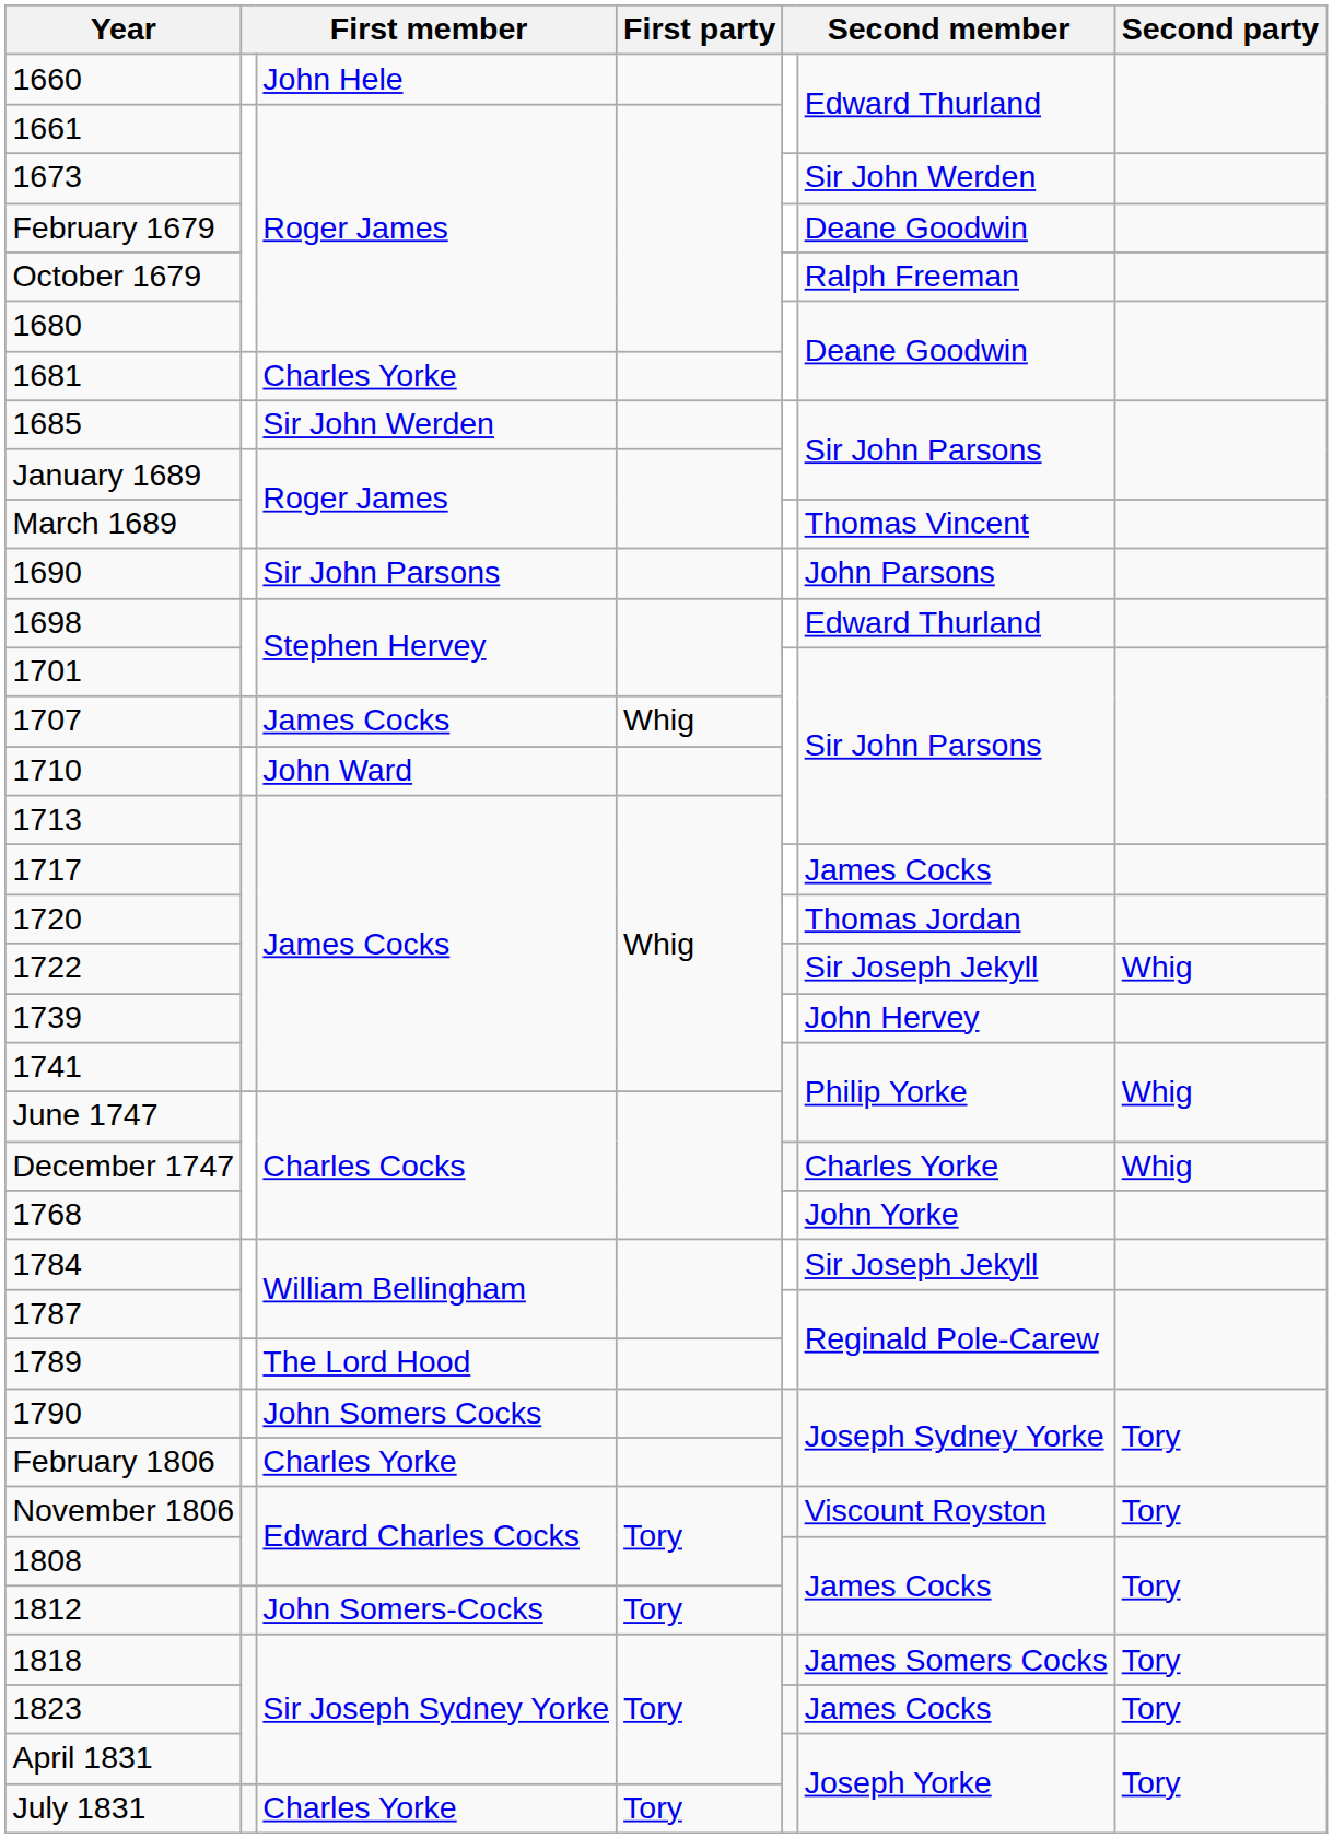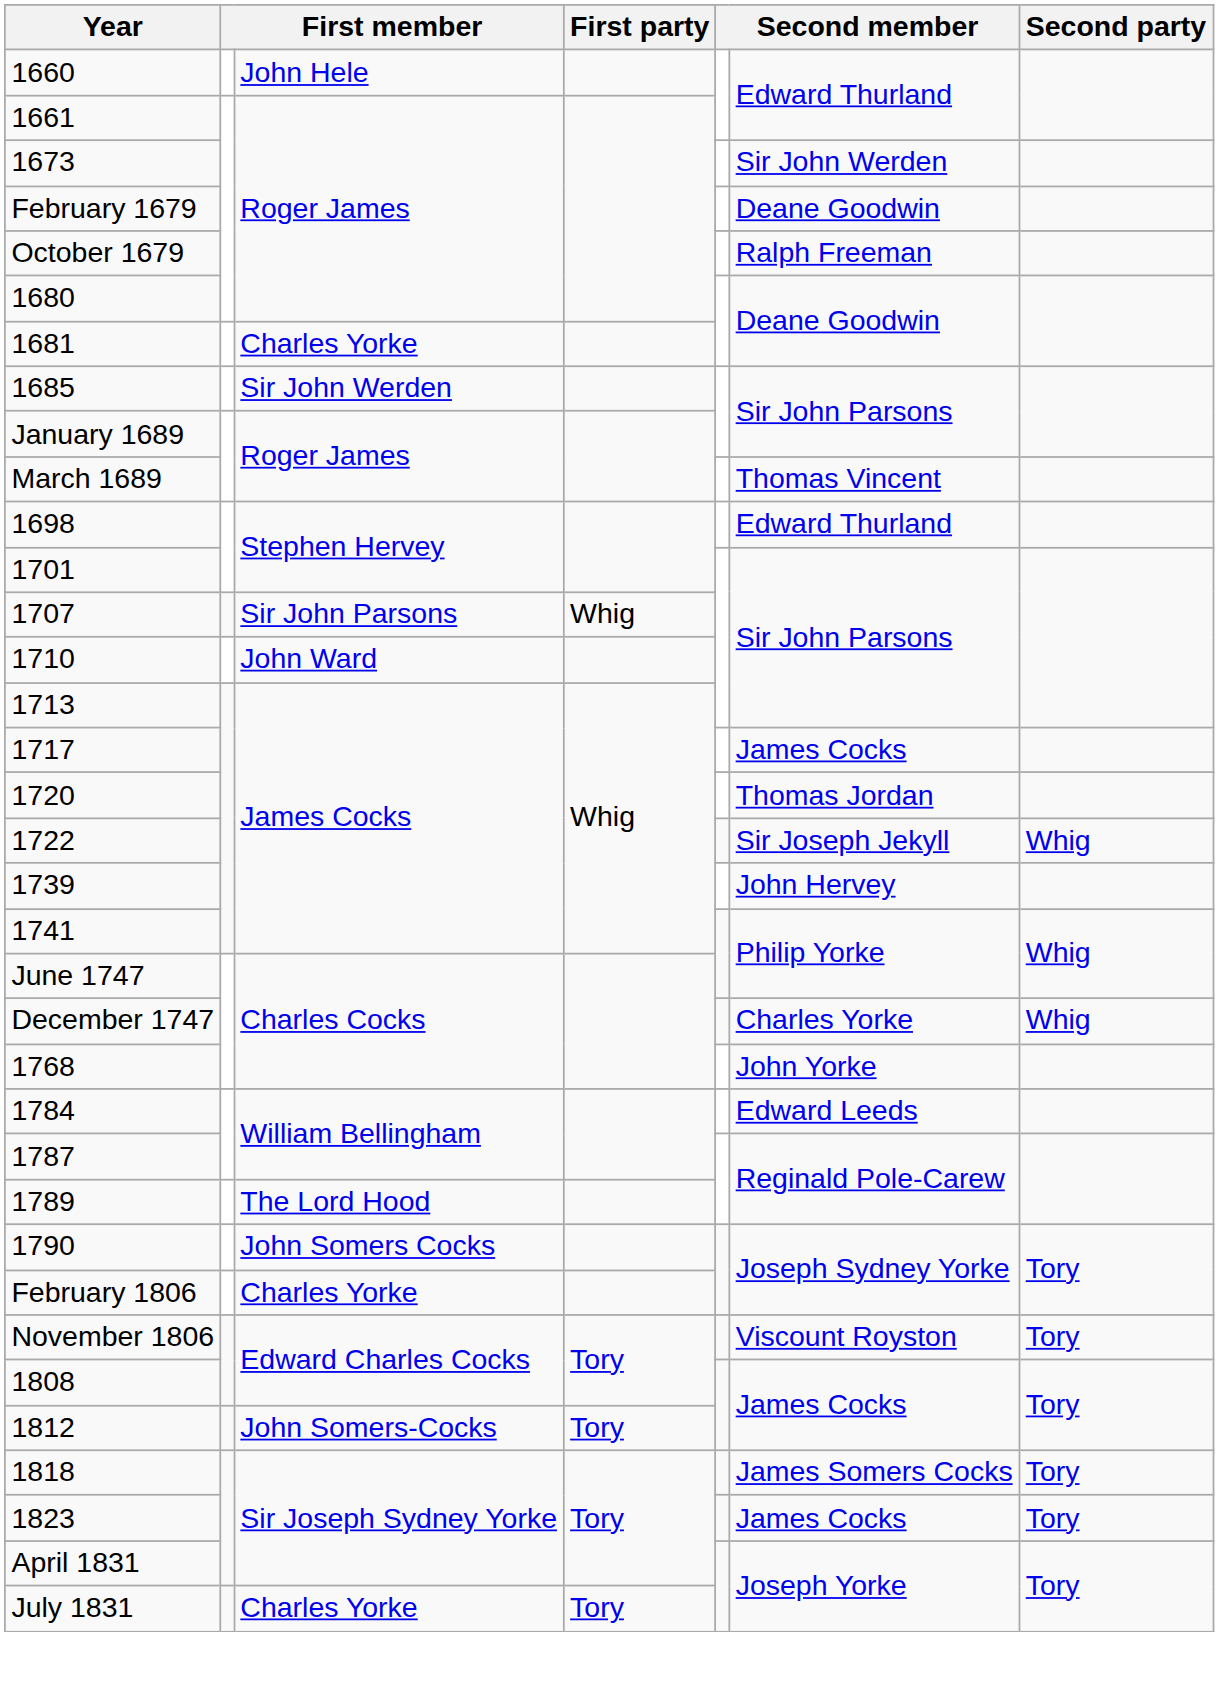- row: 1690 | Sir John Parsons | John Parsons
1707 | column 3: James Cocks -> Sir John Parsons
1784 | column 6: Sir Joseph Jekyll -> Edward Leeds
